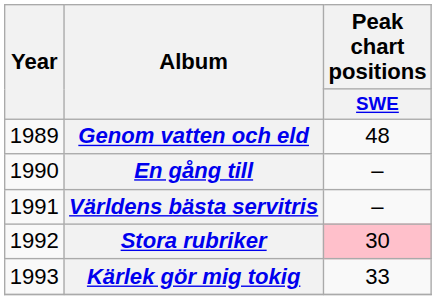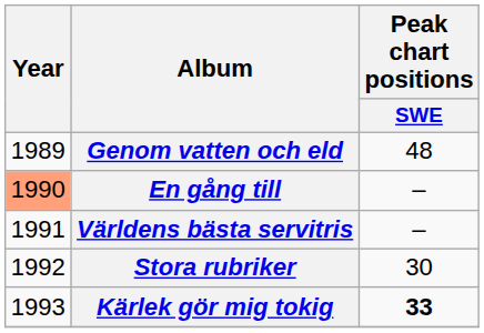En gång till | Year: no background -> lightsalmon background
Stora rubriker | Peak chart positions / SWE: pink background -> no background
Kärlek gör mig tokig | Peak chart positions / SWE: normal -> bold
